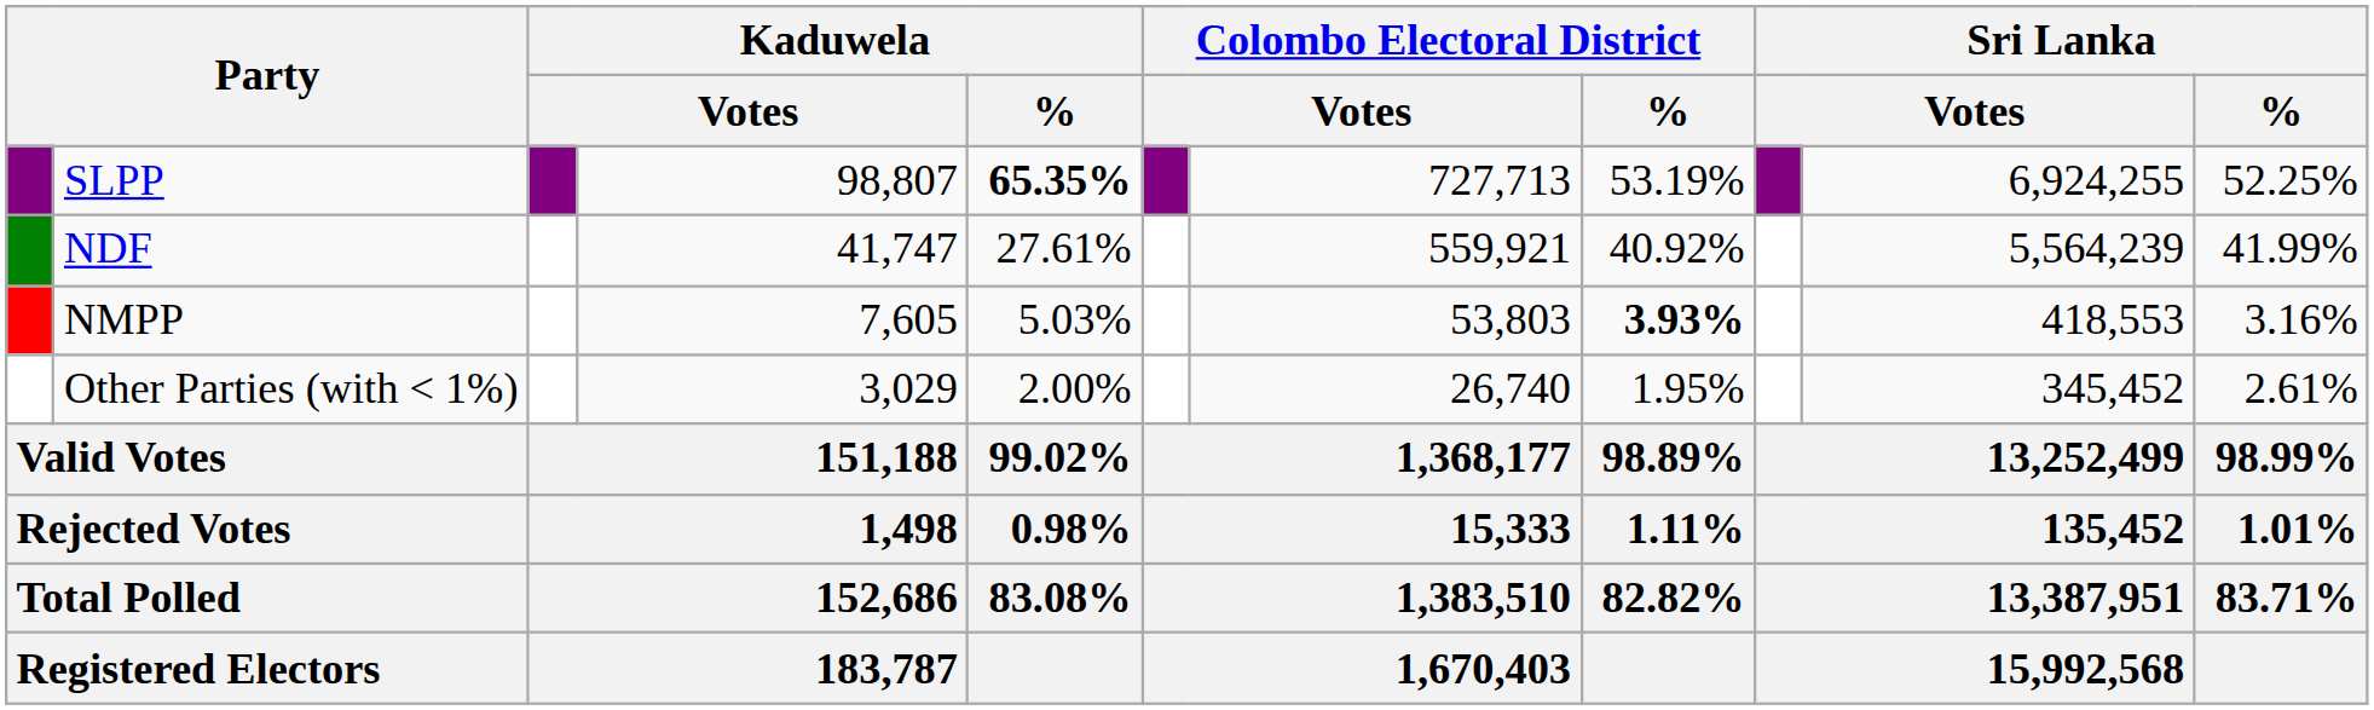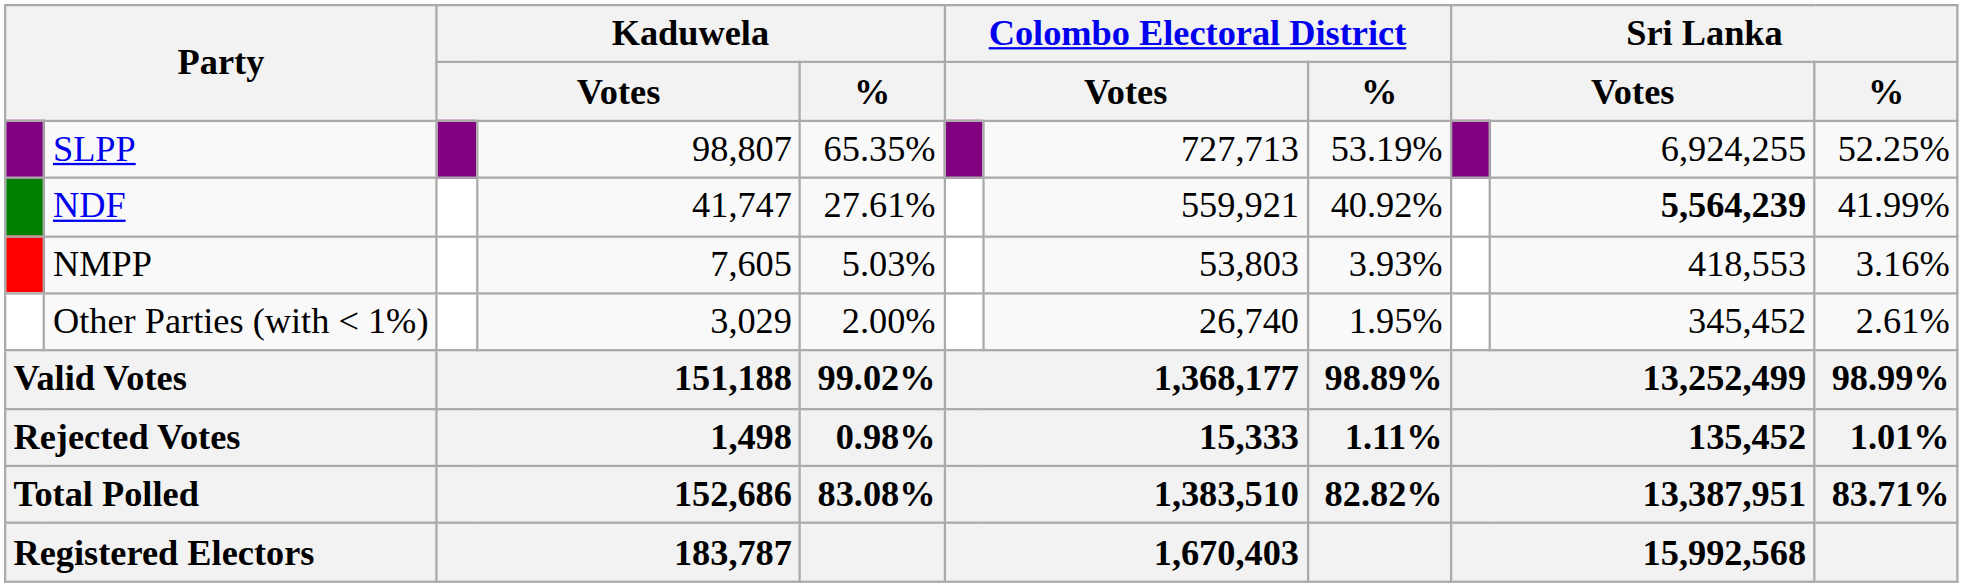SLPP | Kaduwela / %: bold -> normal
NDF | column 10: normal -> bold
NMPP | Colombo Electoral District / %: bold -> normal
